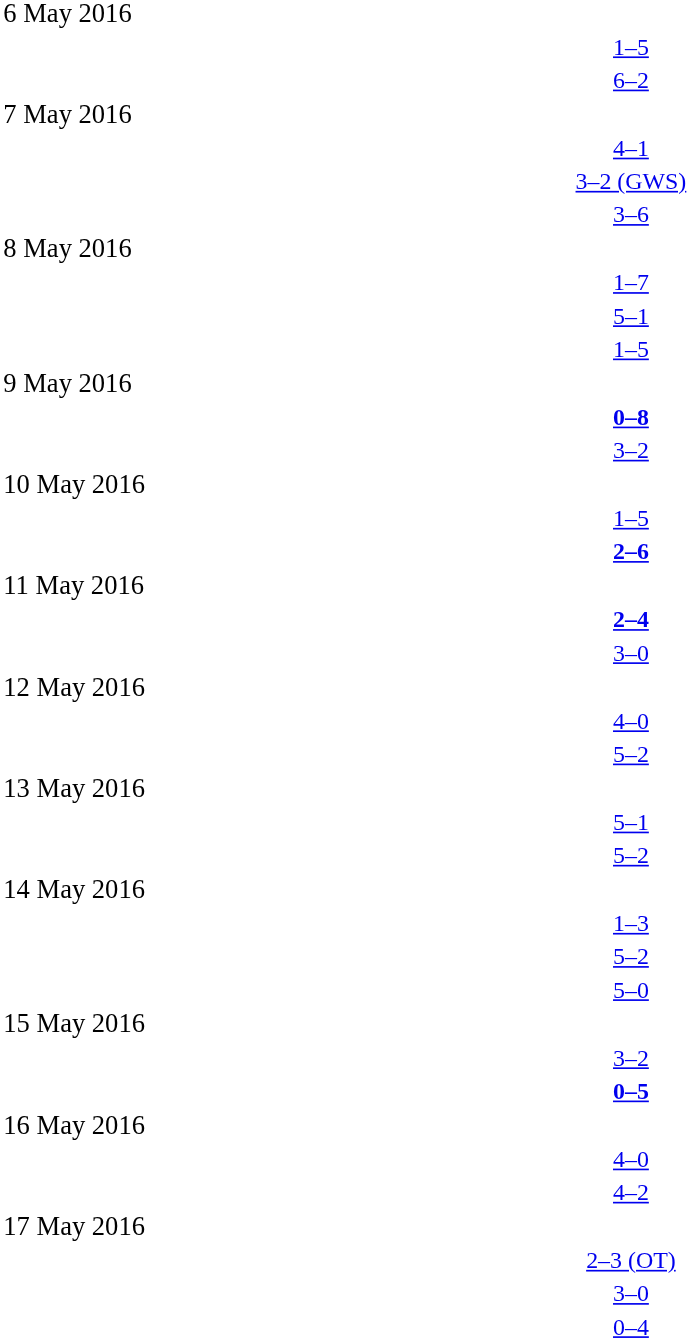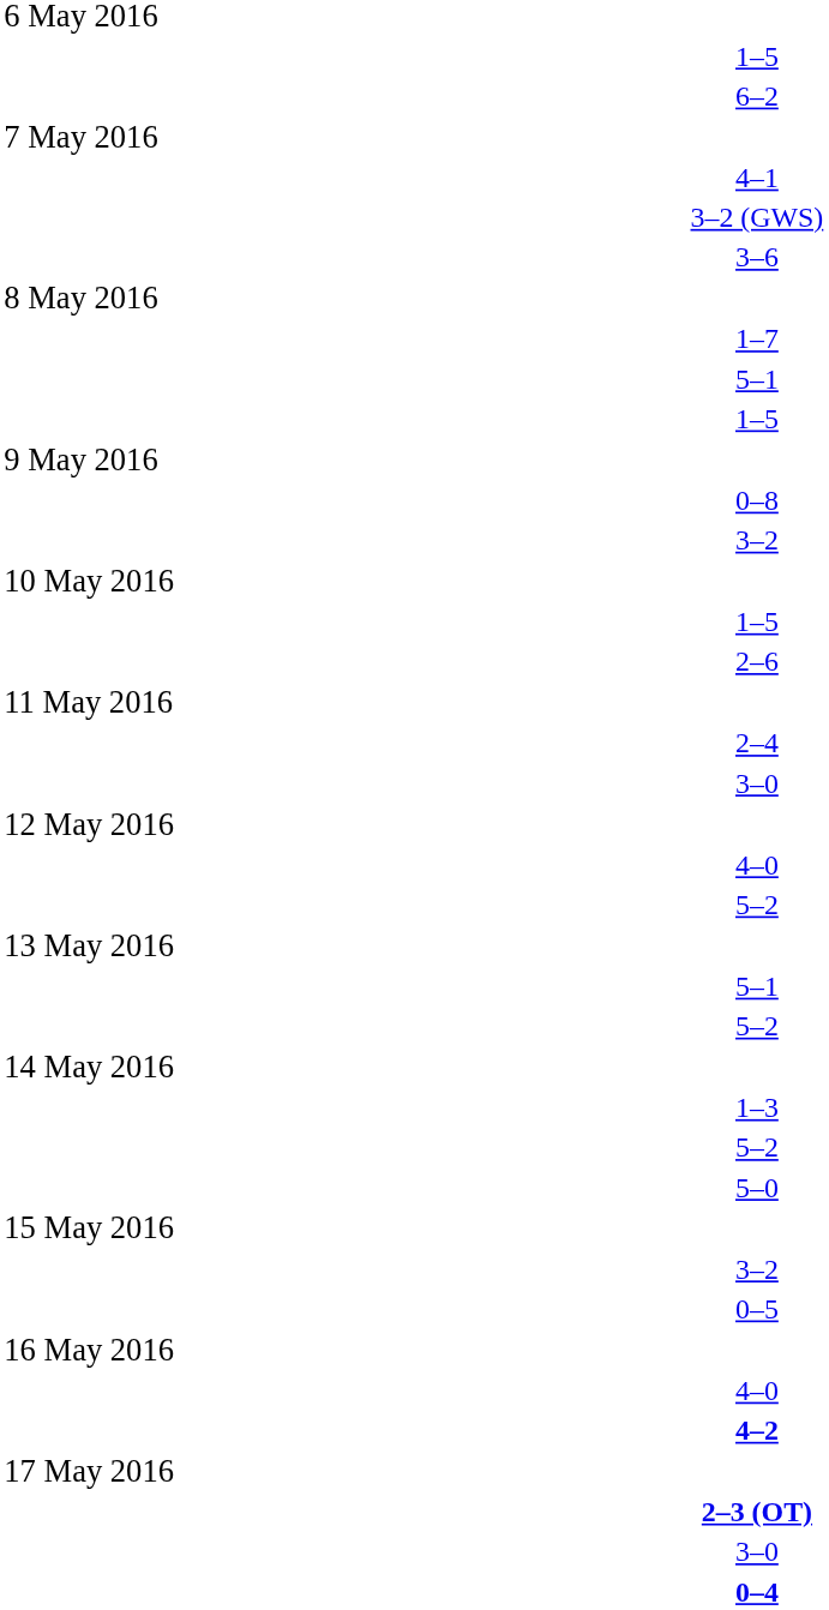0–8 | column 2: bold -> normal
2–6 | column 2: bold -> normal
2–4 | column 2: bold -> normal
0–5 | column 2: bold -> normal
4–2 | column 2: normal -> bold
2–3 (OT) | column 2: normal -> bold
0–4 | column 2: normal -> bold
